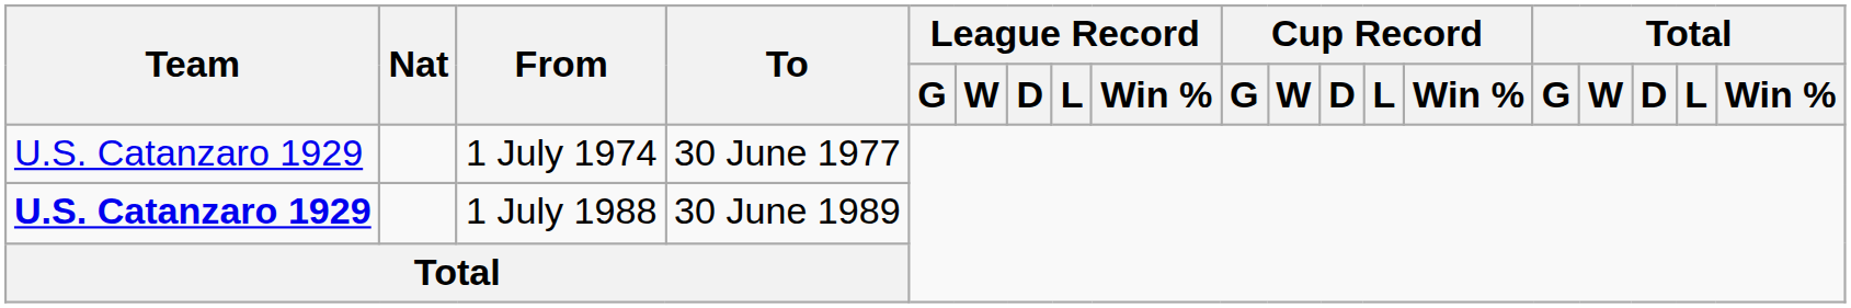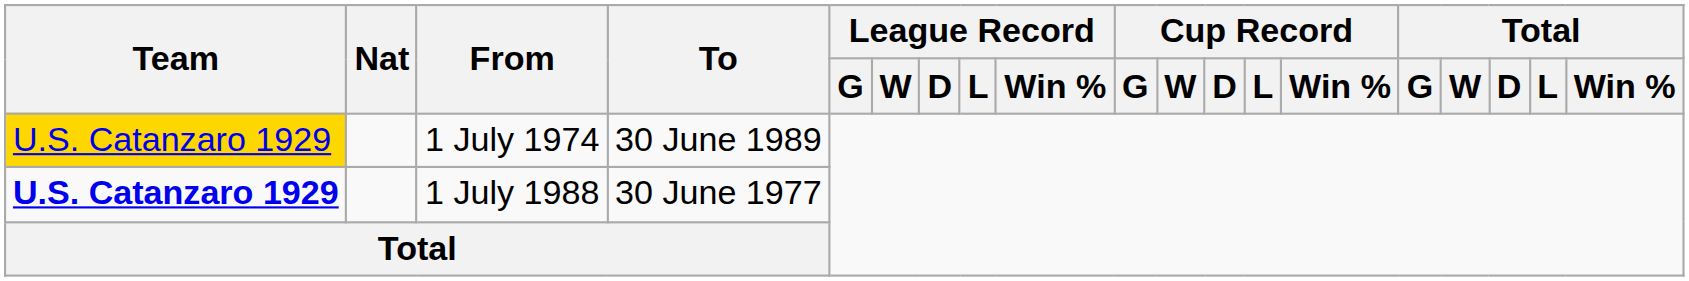1 July 1974 | Team: no background -> gold background
1 July 1974 | To: 30 June 1977 -> 30 June 1989
1 July 1988 | To: 30 June 1989 -> 30 June 1977
